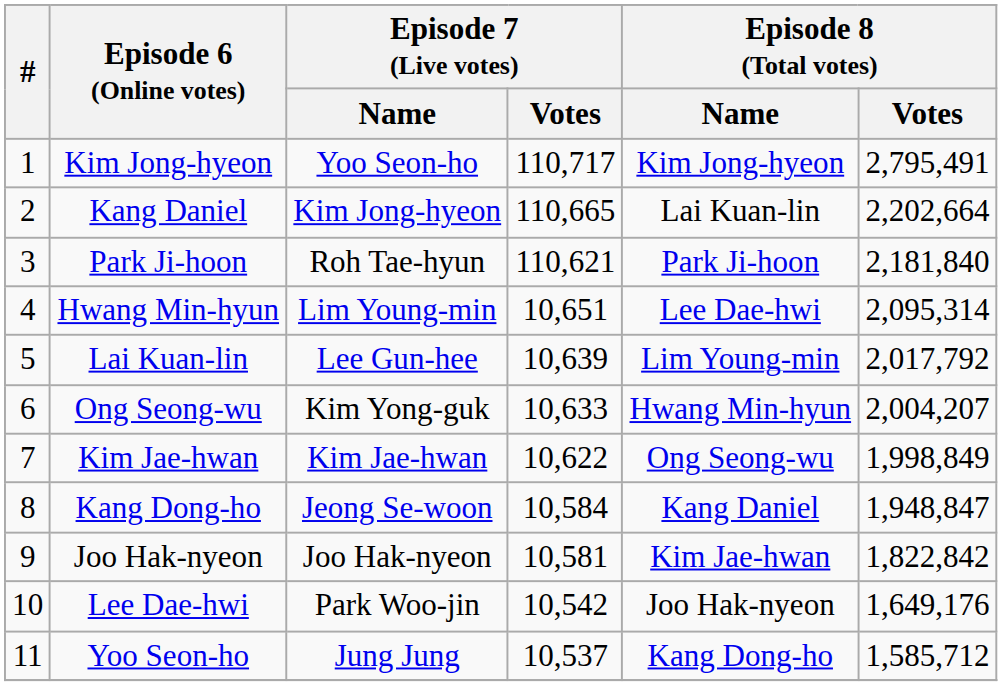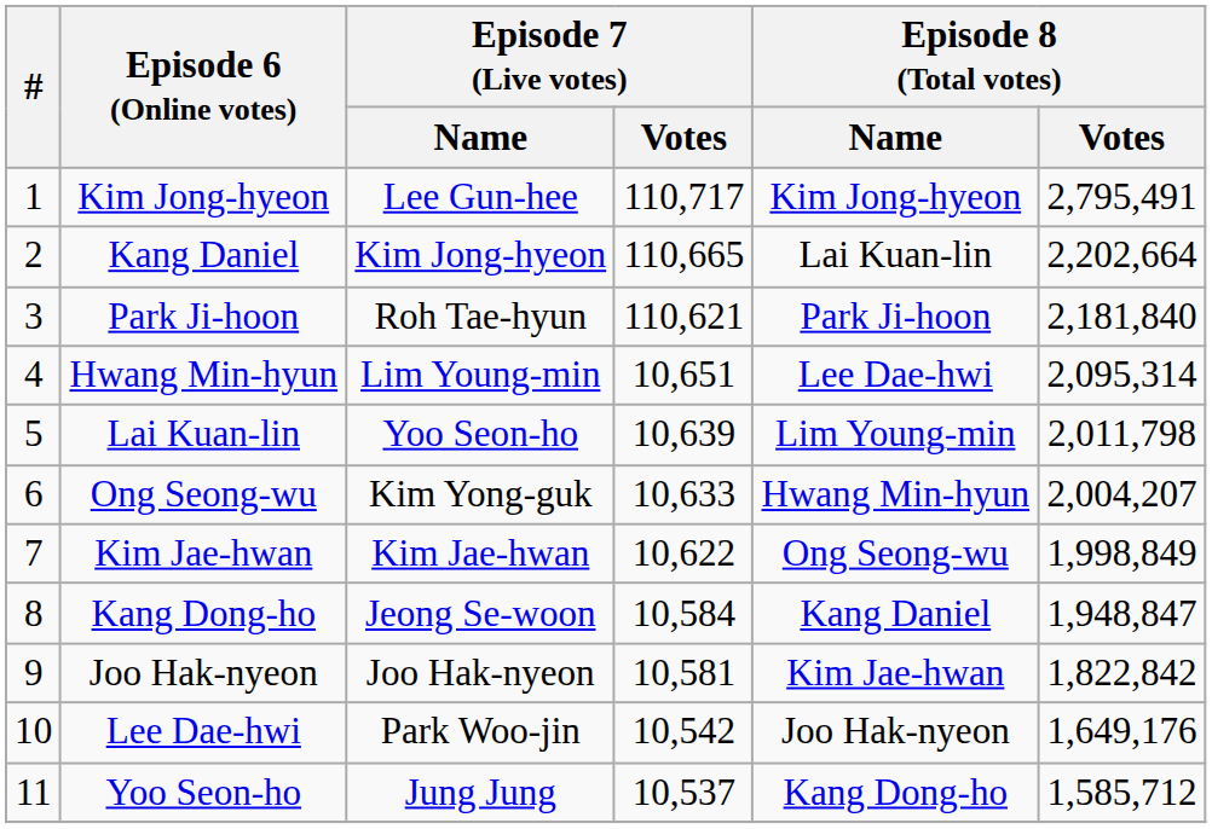row 3 | Episode 7 (Live votes) / Name: Yoo Seon-ho -> Lee Gun-hee
row 7 | Episode 7 (Live votes) / Name: Lee Gun-hee -> Yoo Seon-ho
row 7 | Episode 8 (Total votes) / Votes: 2,017,792 -> 2,011,798
